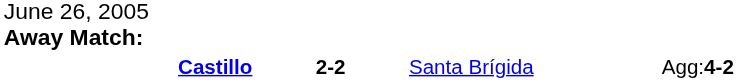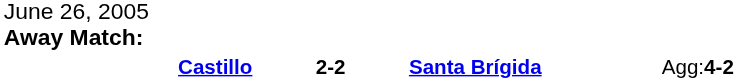Castillo | column 3: normal -> bold
